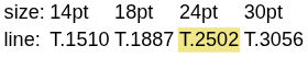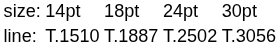line: | column 4: khaki background -> no background
